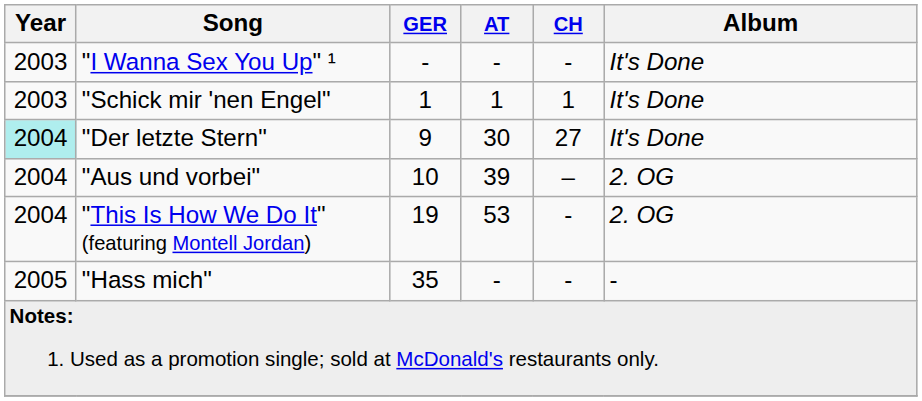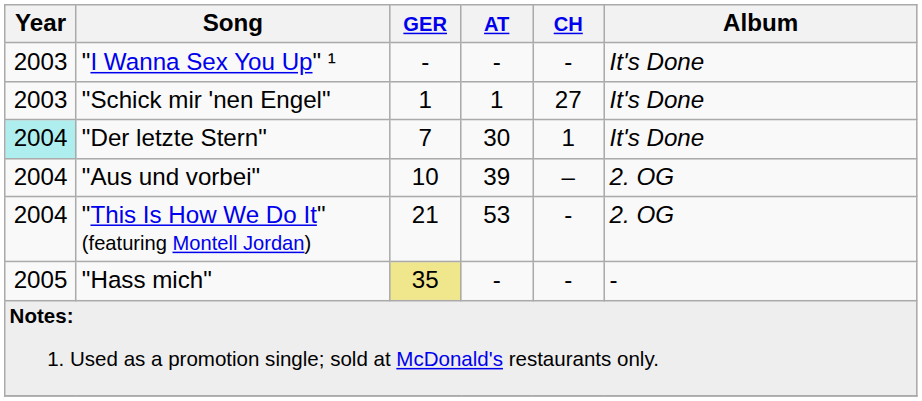"Schick mir 'nen Engel" | CH: 1 -> 27
"Der letzte Stern" | GER: 9 -> 7
"Der letzte Stern" | CH: 27 -> 1
"This Is How We Do It"(featuring Montell Jordan) | GER: 19 -> 21
"Hass mich" | GER: no background -> khaki background
